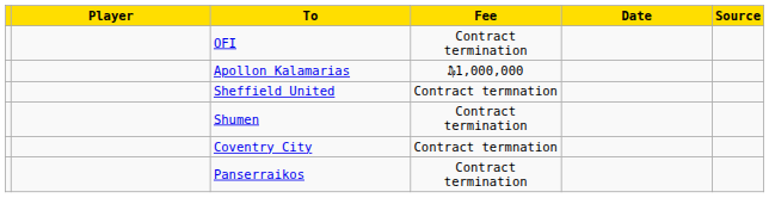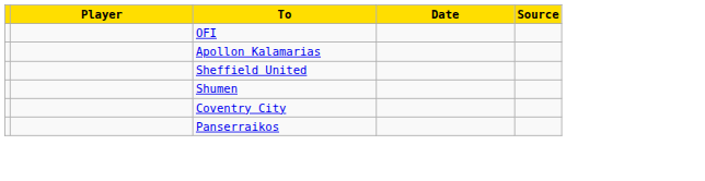- column: Fee | Contract termination | ₯1,000,000 | Contract termnation | Contract termination | Contract termnation | Contract termination
